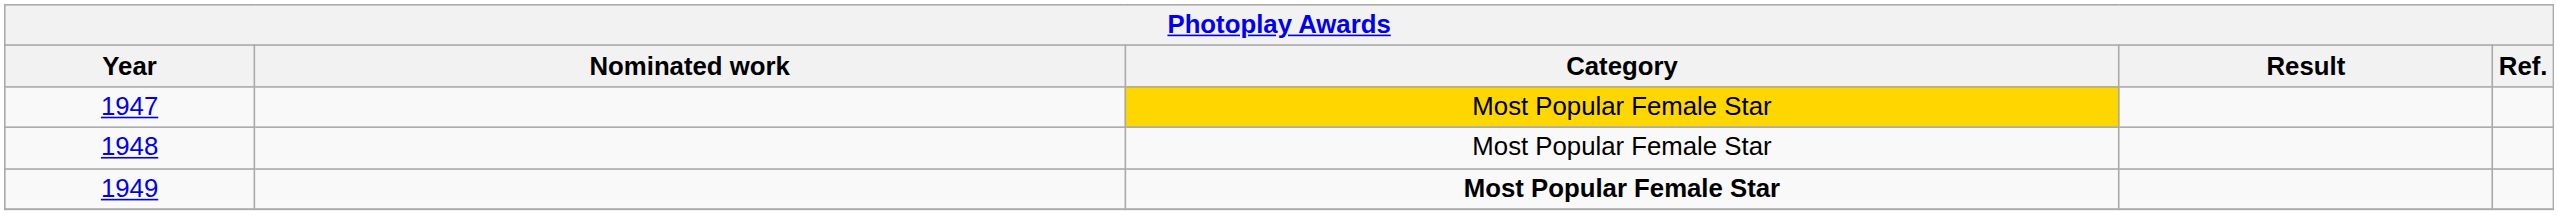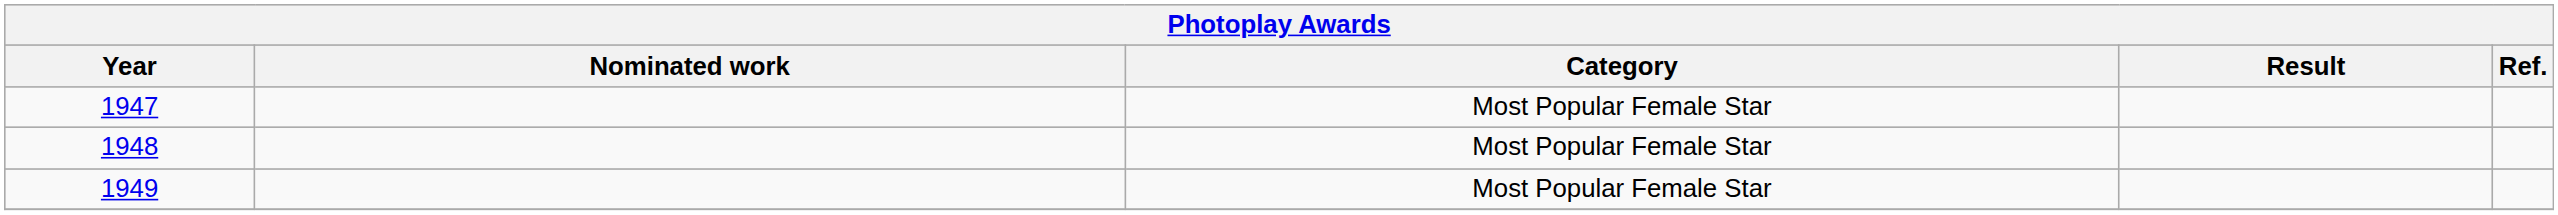1947 | Category: gold background -> no background
1949 | Category: bold -> normal
